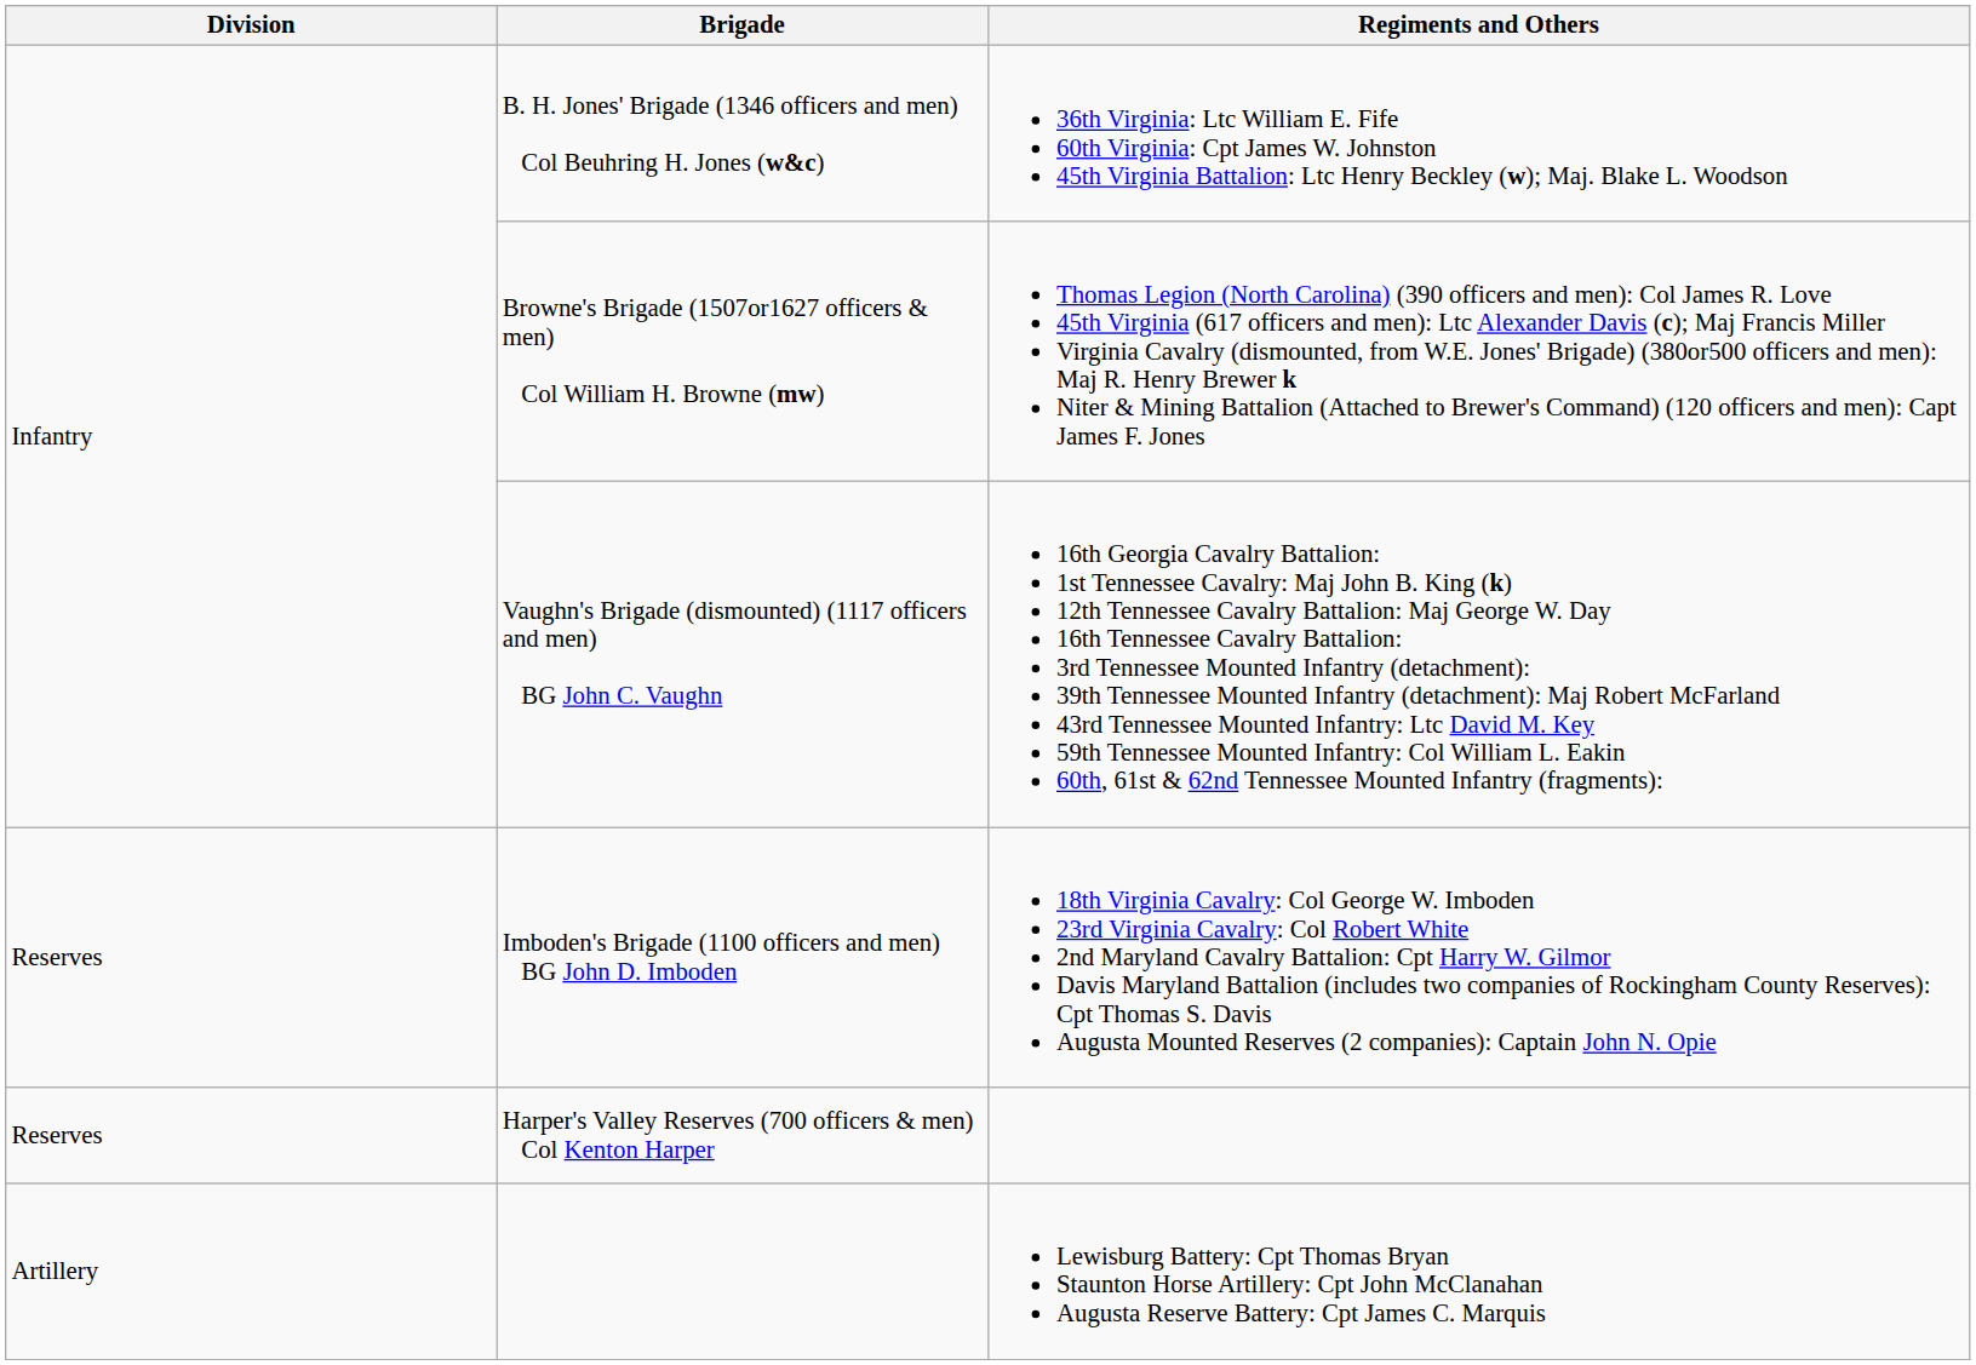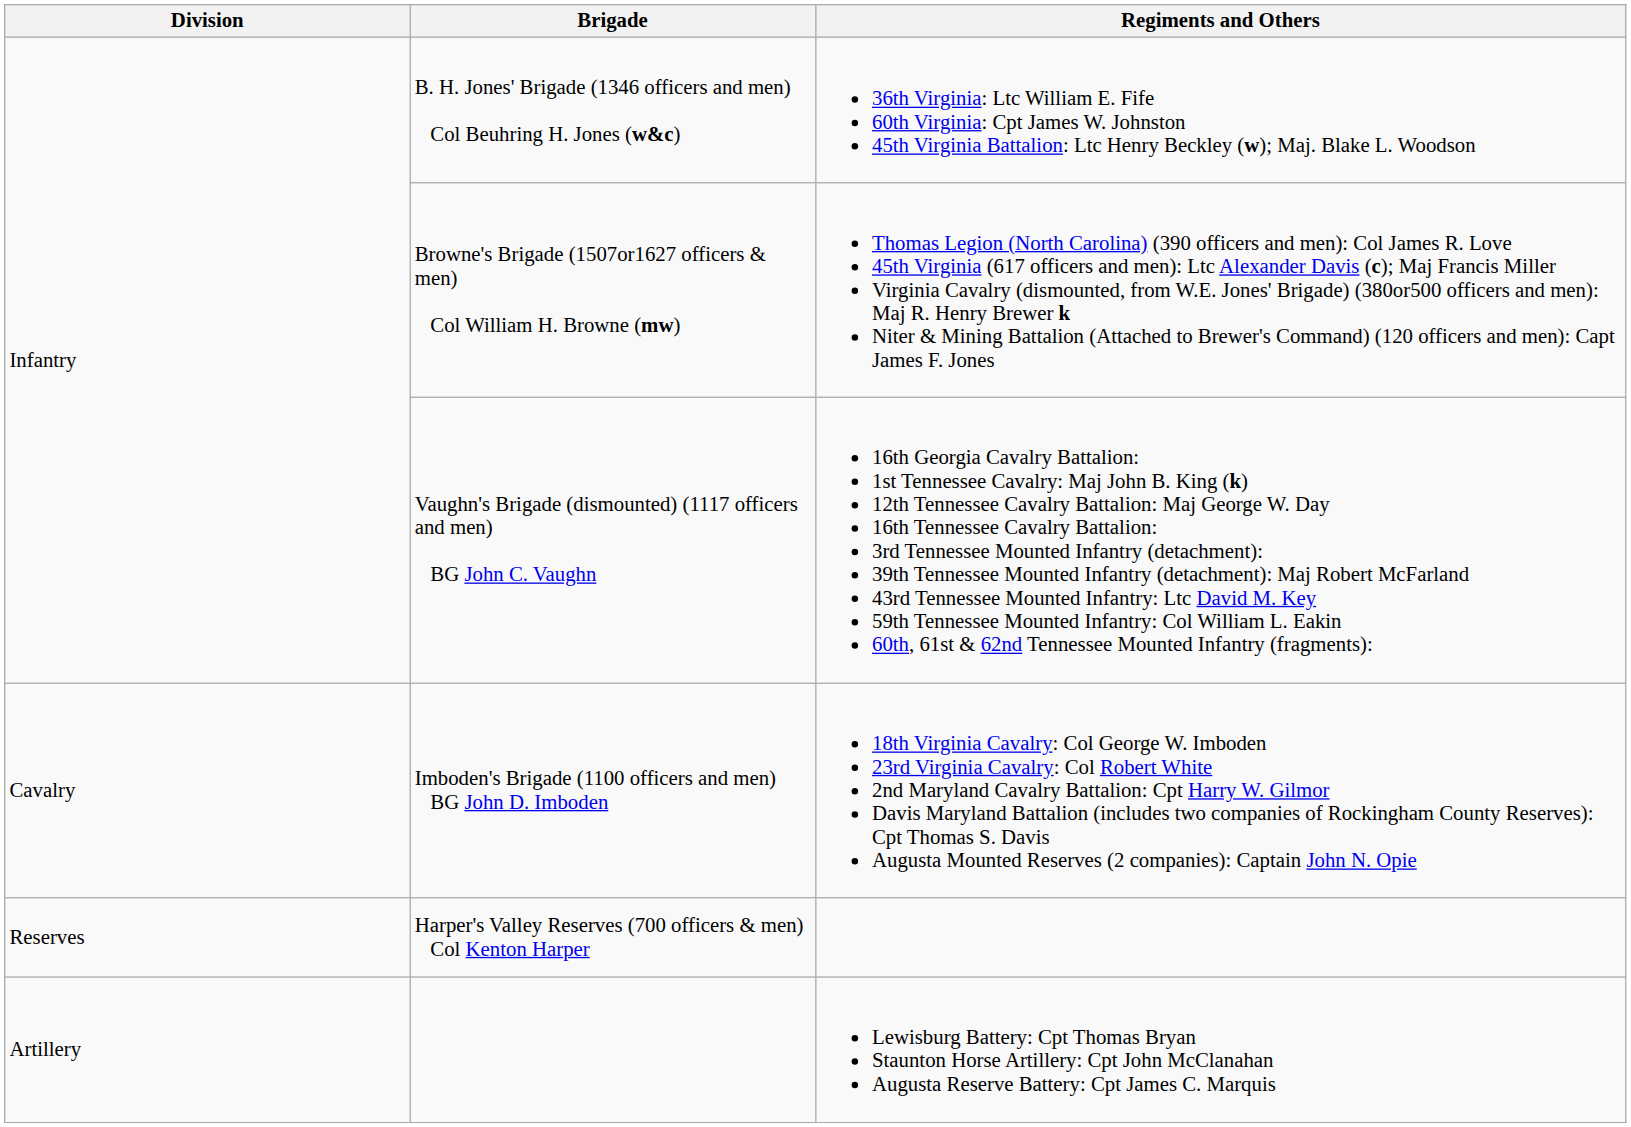Imboden's Brigade (1100 officers and men) BG John D. Imboden | Division: Reserves -> Cavalry
